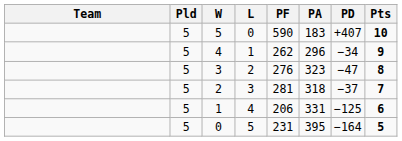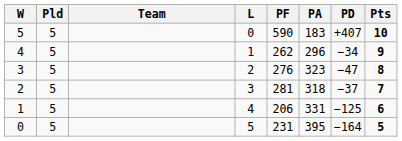columns swapped: Team <-> W
